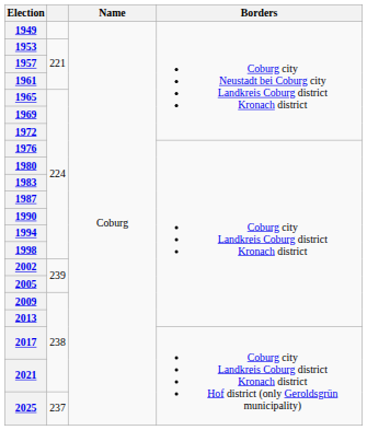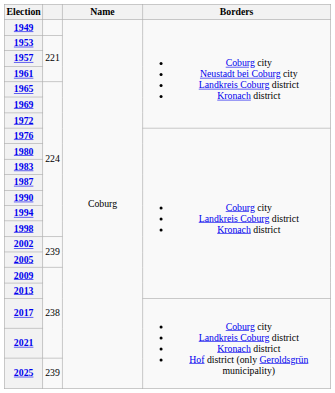2025 | column 2: 237 -> 239
